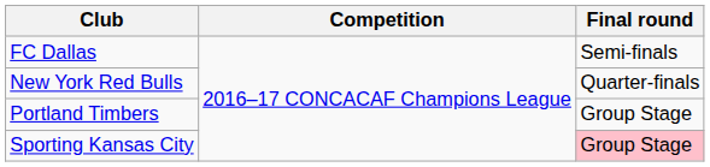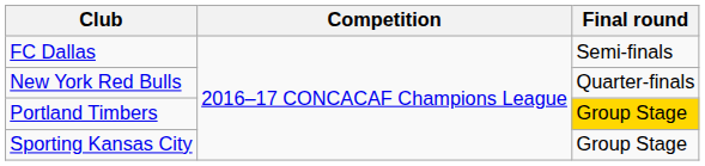Portland Timbers | Final round: no background -> gold background
Sporting Kansas City | Final round: pink background -> no background
